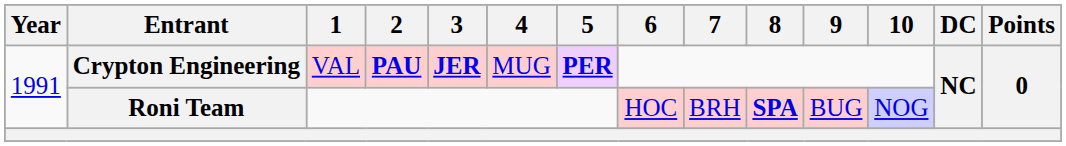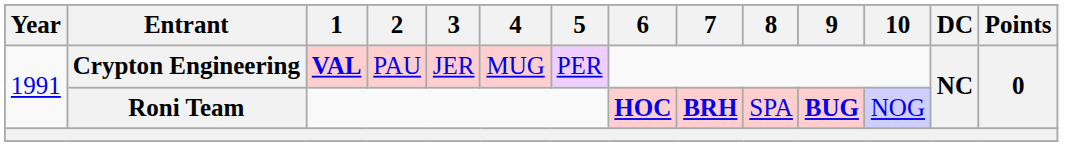Crypton Engineering | 1: normal -> bold
Crypton Engineering | 2: bold -> normal
Crypton Engineering | 3: bold -> normal
Crypton Engineering | 5: bold -> normal
Roni Team | 6: normal -> bold
Roni Team | 7: normal -> bold
Roni Team | 8: bold -> normal
Roni Team | 9: normal -> bold
